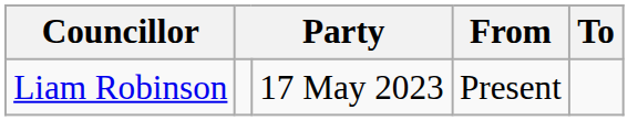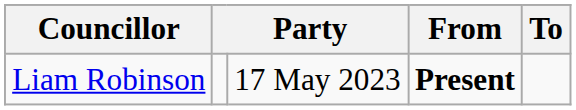Liam Robinson | From: normal -> bold
